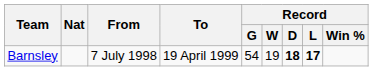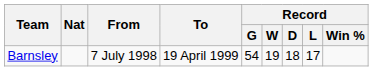Barnsley | Record / D: bold -> normal
Barnsley | Record / L: bold -> normal
